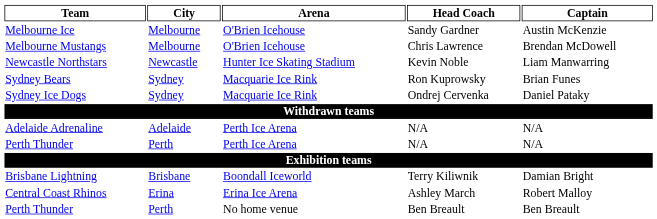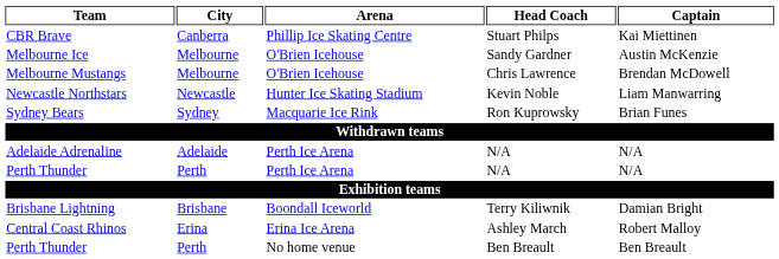+ row: CBR Brave | Canberra | Phillip Ice Skating Centre | Stuart Philps | Kai Miettinen
- row: Sydney Ice Dogs | Sydney | Macquarie Ice Rink | Ondrej Cervenka | Daniel Pataky
